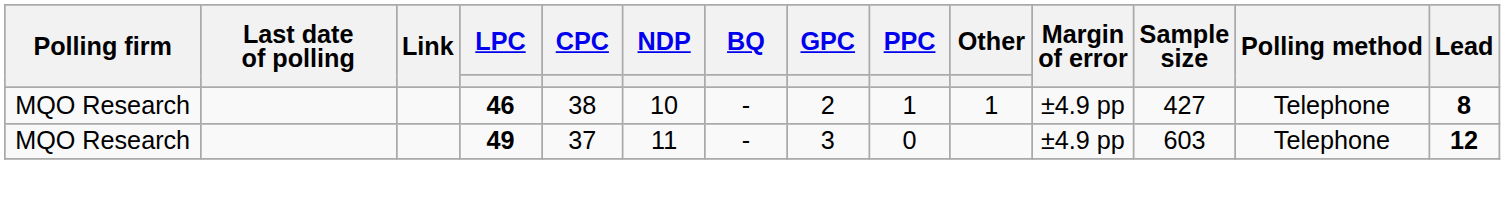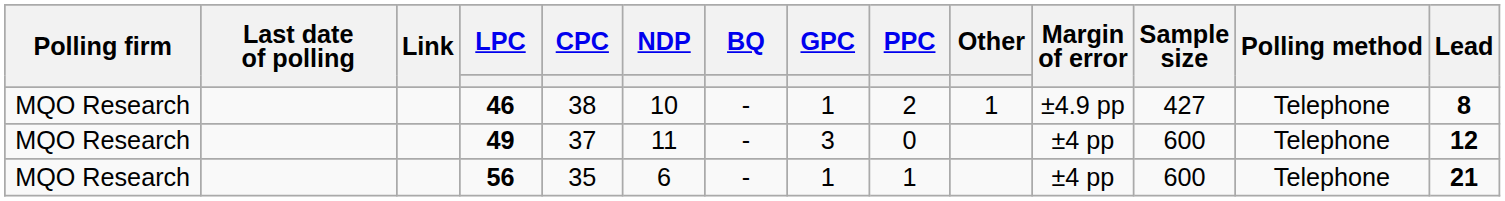46 | GPC: 2 -> 1
46 | PPC: 1 -> 2
49 | Margin of error: ±4.9 pp -> ±4 pp
49 | Sample size: 603 -> 600
+ row: MQO Research | 56 | 35 | 6 | - | 1 | 1 | ±4 pp | 600 | Telephone | 21
